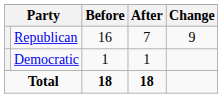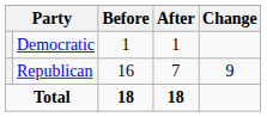rows swapped: Republican <-> Democratic
